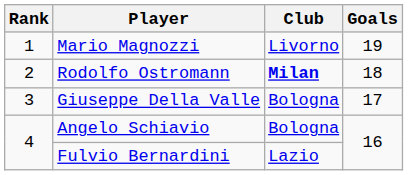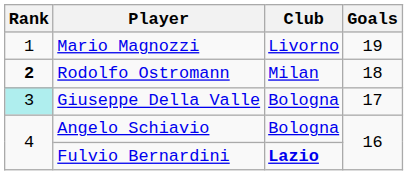Rodolfo Ostromann | Rank: normal -> bold
Rodolfo Ostromann | Club: bold -> normal
Giuseppe Della Valle | Rank: no background -> paleturquoise background
Fulvio Bernardini | Club: normal -> bold
